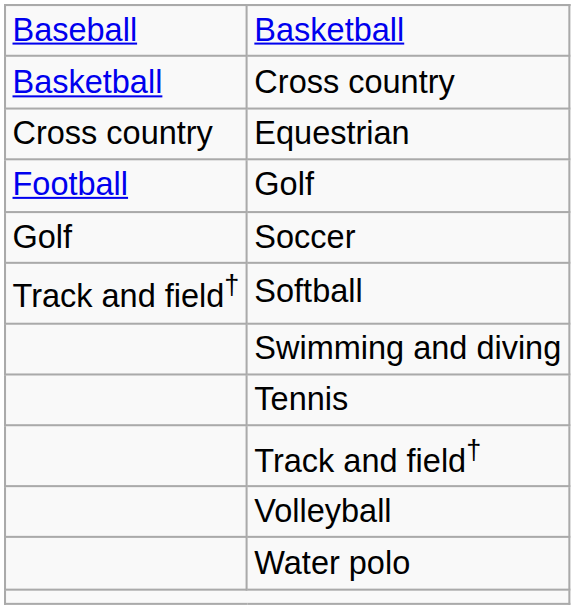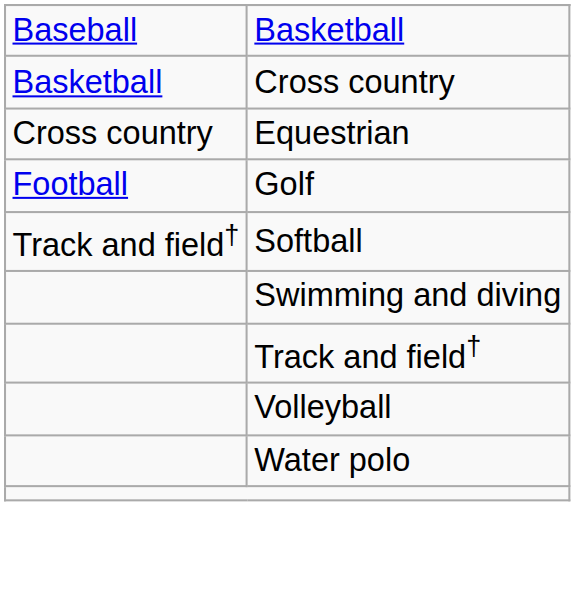- row: Golf | Soccer
- row: Tennis
